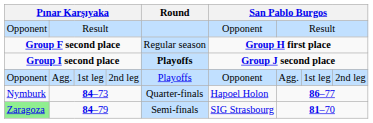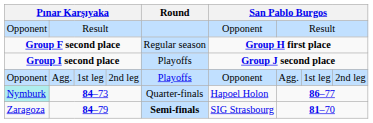Group I second place | Round: bold -> normal
84–73 | column 1: no background -> paleturquoise background
84–79 | column 1: lightgreen background -> no background
84–79 | Round: normal -> bold
